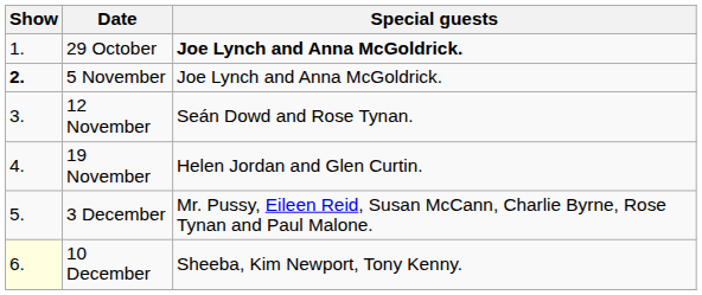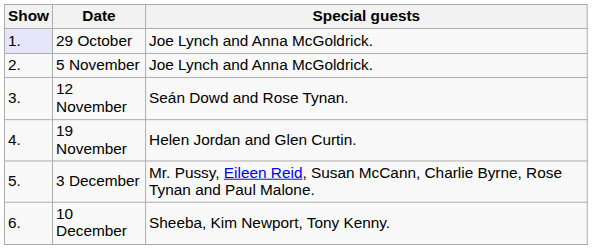29 October | Show: no background -> lavender background
29 October | Special guests: bold -> normal
5 November | Show: bold -> normal
10 December | Show: lightyellow background -> no background
